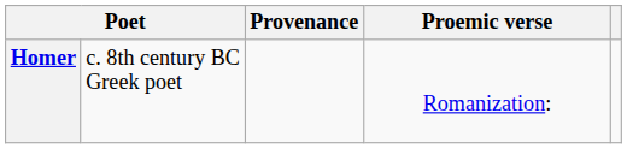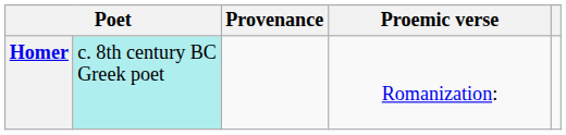Homer | column 2: no background -> paleturquoise background
